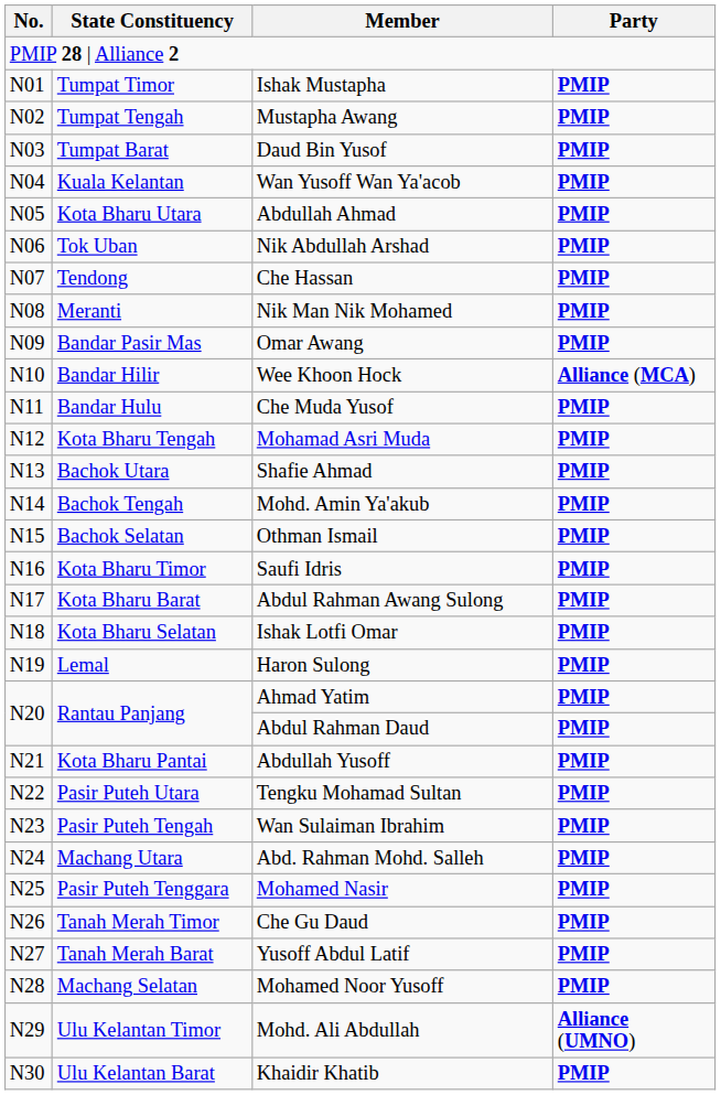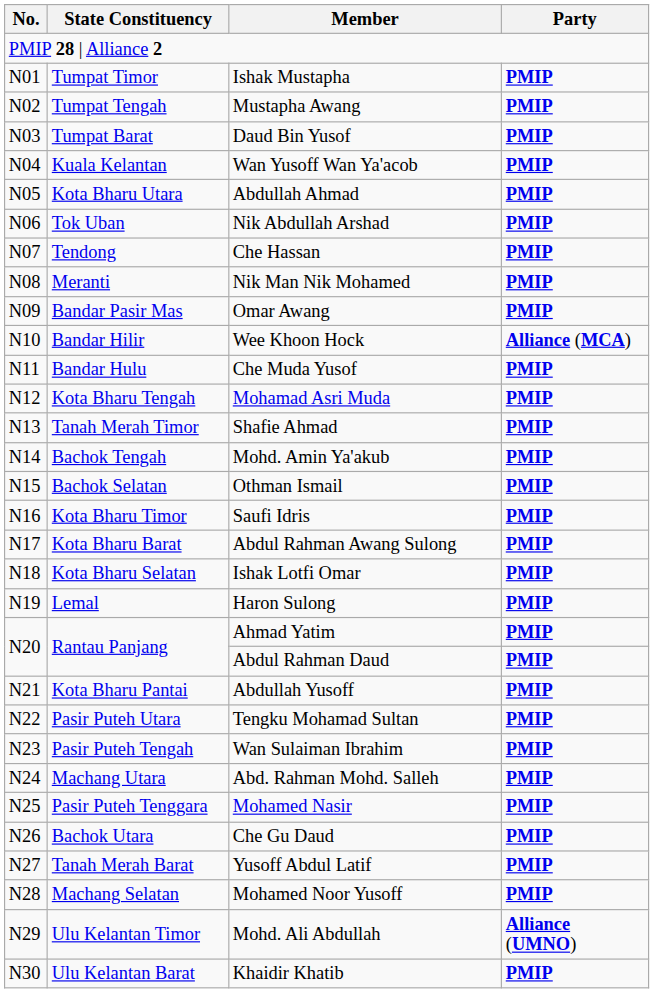Shafie Ahmad | State Constituency: Bachok Utara -> Tanah Merah Timor
Che Gu Daud | State Constituency: Tanah Merah Timor -> Bachok Utara
